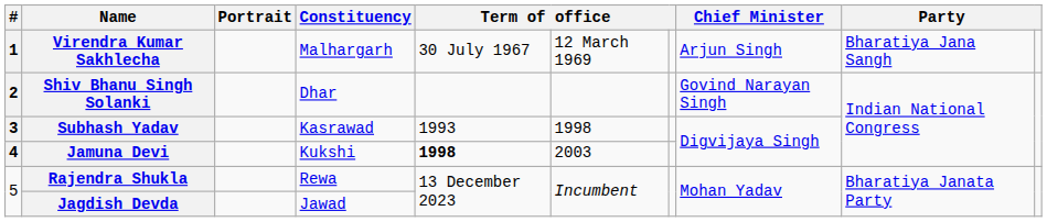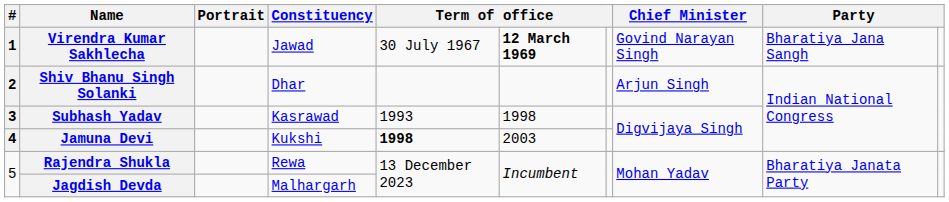Virendra Kumar Sakhlecha | Constituency: Malhargarh -> Jawad
Virendra Kumar Sakhlecha | column 6: normal -> bold
Virendra Kumar Sakhlecha | Chief Minister: Arjun Singh -> Govind Narayan Singh
Shiv Bhanu Singh Solanki | Chief Minister: Govind Narayan Singh -> Arjun Singh
Jagdish Devda | Constituency: Jawad -> Malhargarh
